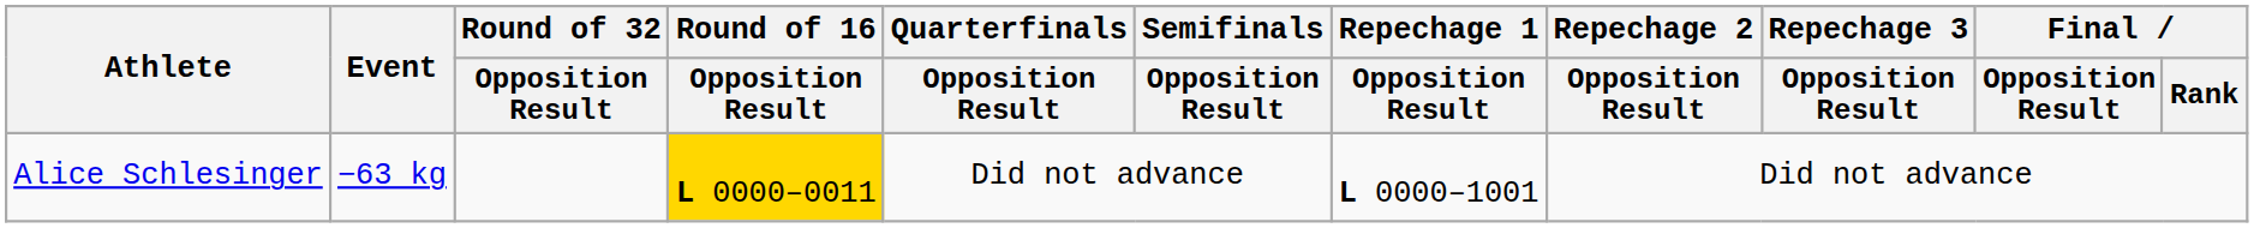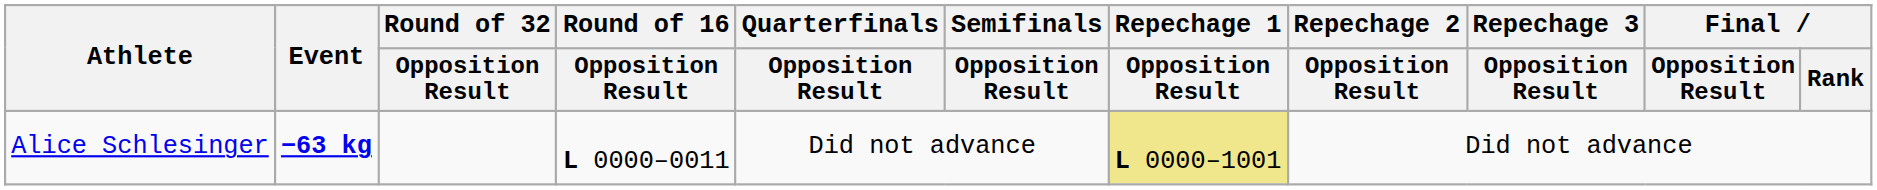Alice Schlesinger | Event: normal -> bold
Alice Schlesinger | Round of 16 / Opposition Result: gold background -> no background
Alice Schlesinger | Repechage 1 / Opposition Result: no background -> khaki background
